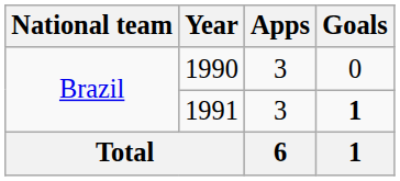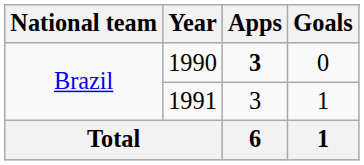1990 | Apps: normal -> bold
1991 | Goals: bold -> normal
